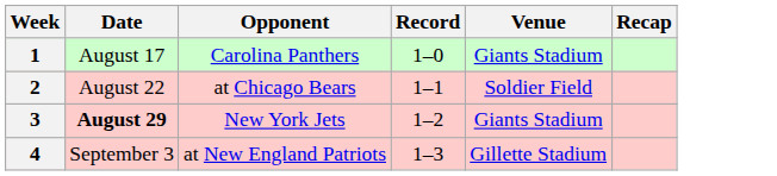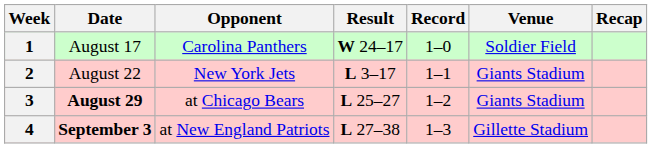+ column: Result | W 24–17 | L 3–17 | L 25–27 | L 27–38
1 | Venue: Giants Stadium -> Soldier Field
2 | Opponent: at Chicago Bears -> New York Jets
2 | Venue: Soldier Field -> Giants Stadium
3 | Opponent: New York Jets -> at Chicago Bears
4 | Date: normal -> bold
